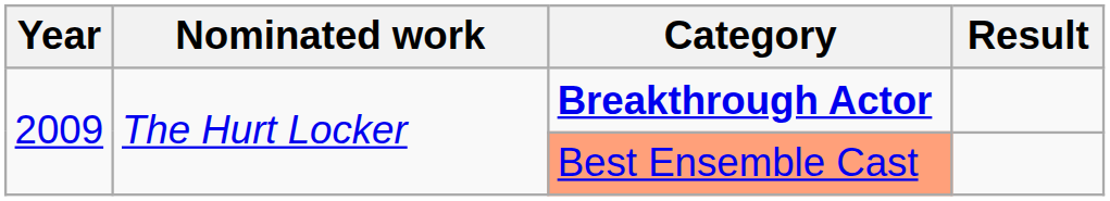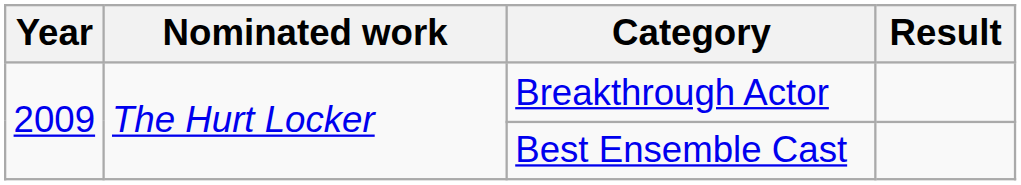Breakthrough Actor | Category: bold -> normal
Best Ensemble Cast | Category: lightsalmon background -> no background
